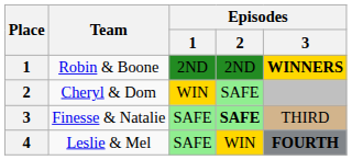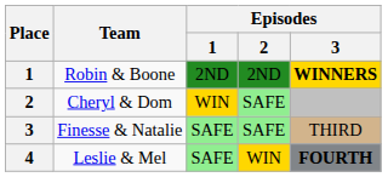Finesse & Natalie | Episodes / 2: bold -> normal
